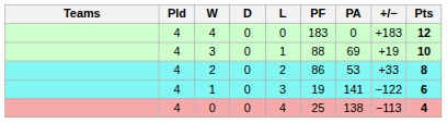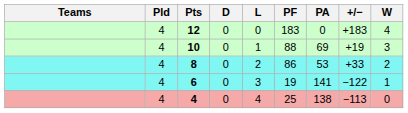columns swapped: W <-> Pts
